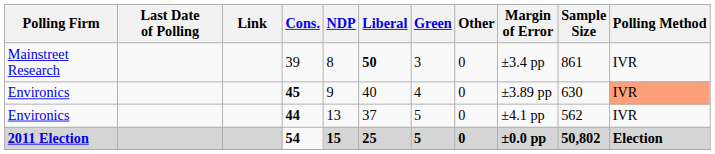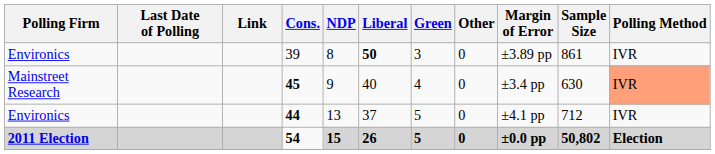39 | Polling Firm: Mainstreet Research -> Environics
39 | Margin of Error: ±3.4 pp -> ±3.89 pp
45 | Polling Firm: Environics -> Mainstreet Research
45 | Margin of Error: ±3.89 pp -> ±3.4 pp
44 | Sample Size: 562 -> 712
54 | Liberal: 25 -> 26
